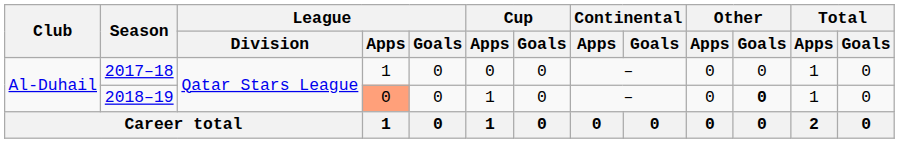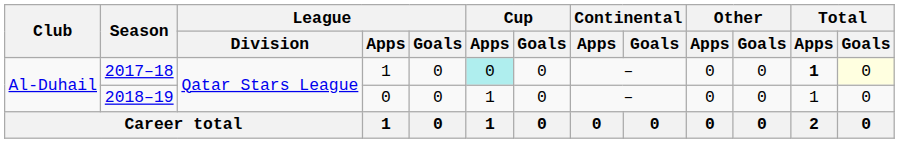2017–18 | Cup / Apps: no background -> paleturquoise background
2017–18 | Total / Apps: normal -> bold
2017–18 | Total / Goals: no background -> lightyellow background
2018–19 | League / Apps: lightsalmon background -> no background
2018–19 | Other / Goals: bold -> normal
